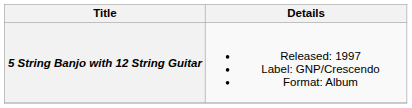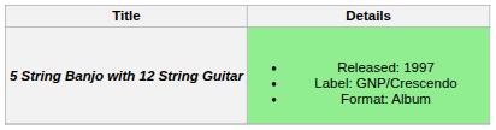5 String Banjo with 12 String Guitar | Details: no background -> lightgreen background
